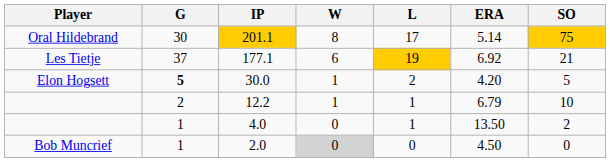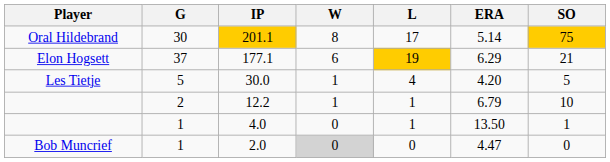177.1 | Player: Les Tietje -> Elon Hogsett
177.1 | ERA: 6.92 -> 6.29
30.0 | Player: Elon Hogsett -> Les Tietje
30.0 | G: bold -> normal
30.0 | L: 2 -> 4
4.0 | SO: 2 -> 1
2.0 | ERA: 4.50 -> 4.47
